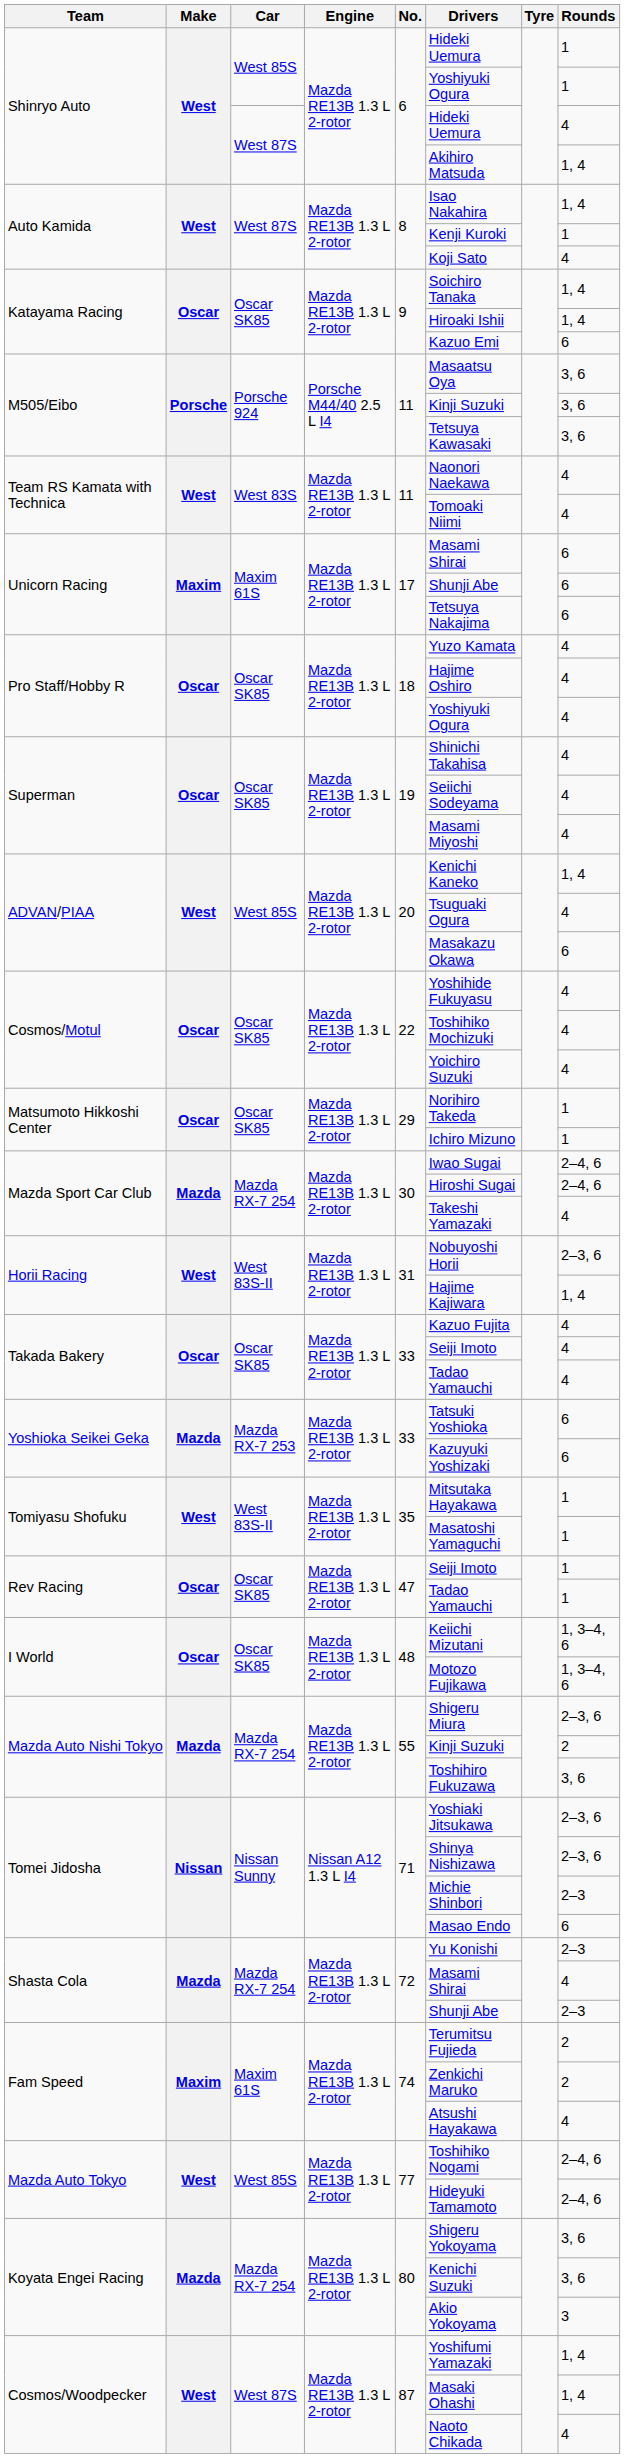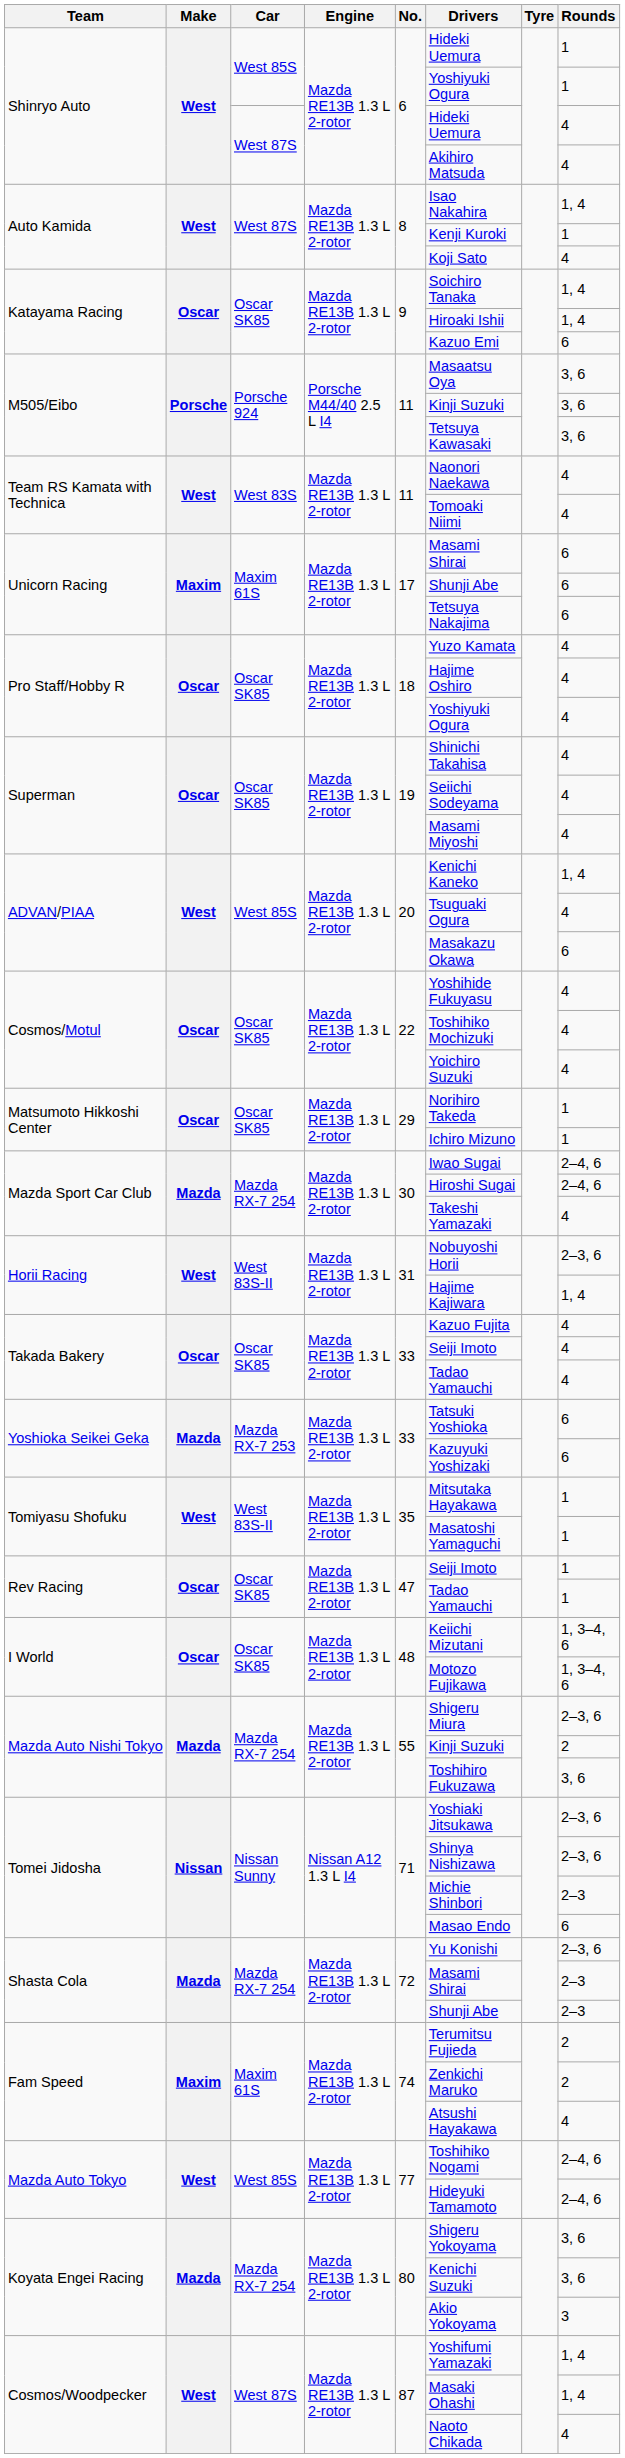row 5 | Rounds: 1, 4 -> 4
row 57 | Rounds: 2–3 -> 2–3, 6
row 58 | Rounds: 4 -> 2–3
